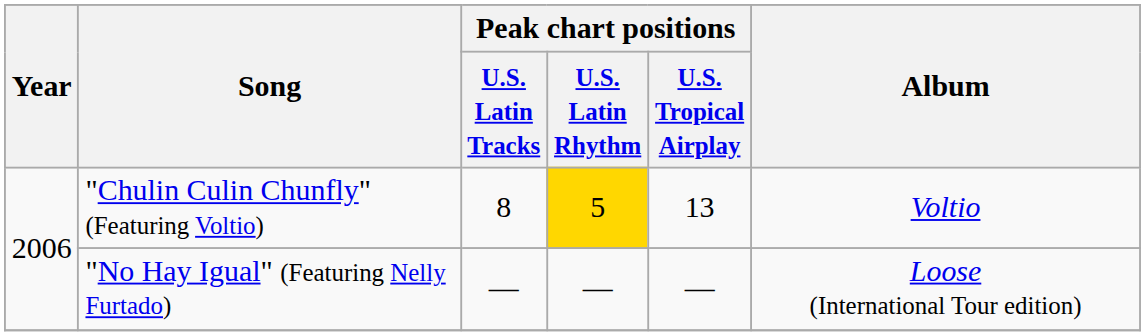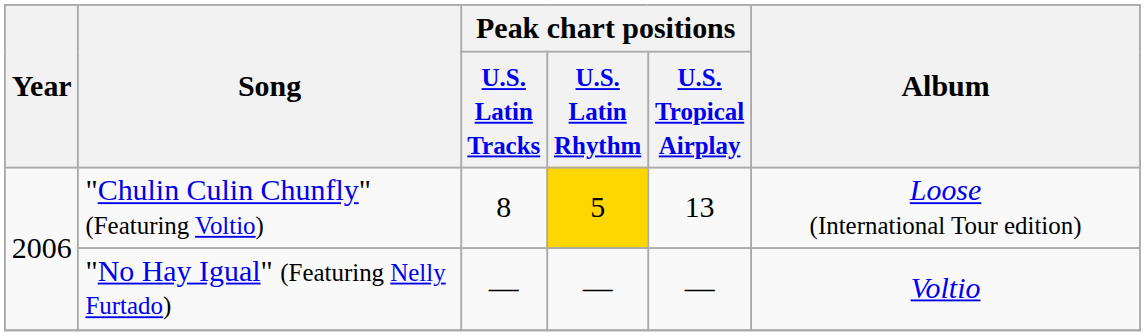"Chulin Culin Chunfly" (Featuring Voltio) | Album: Voltio -> Loose (International Tour edition)
"No Hay Igual" (Featuring Nelly Furtado) | Album: Loose (International Tour edition) -> Voltio
